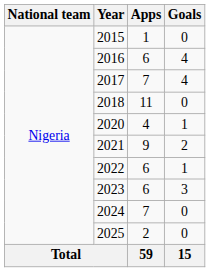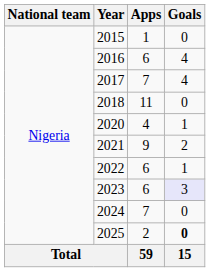2023 | Goals: no background -> lavender background
2025 | Goals: normal -> bold
